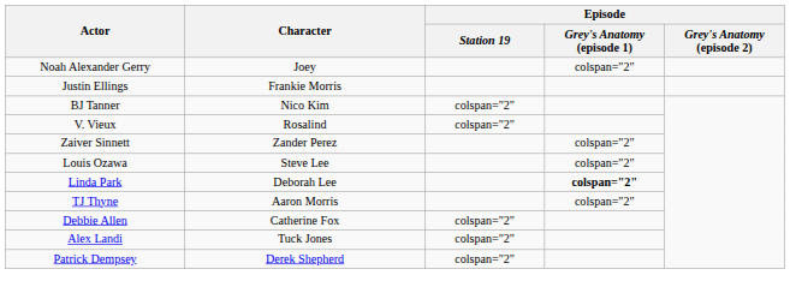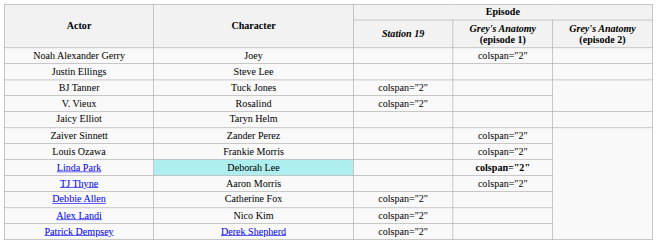Justin Ellings | Character: Frankie Morris -> Steve Lee
BJ Tanner | Character: Nico Kim -> Tuck Jones
+ row: Jaicy Elliot | Taryn Helm
Louis Ozawa | Character: Steve Lee -> Frankie Morris
Linda Park | Character: no background -> paleturquoise background
Alex Landi | Character: Tuck Jones -> Nico Kim
